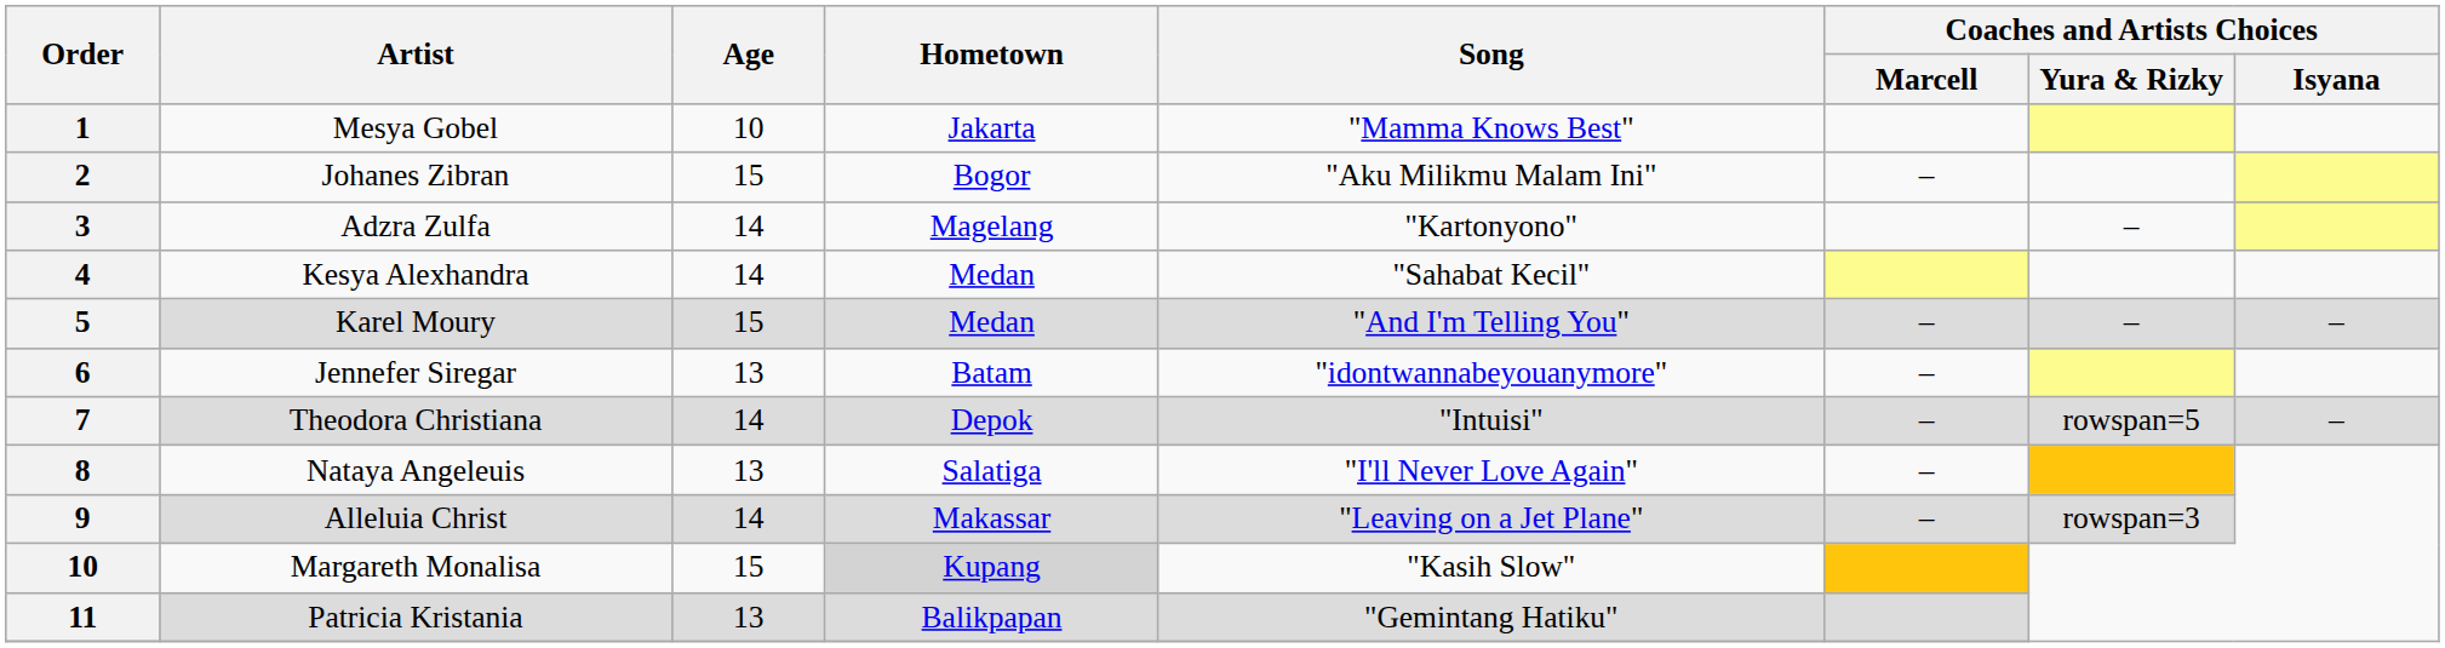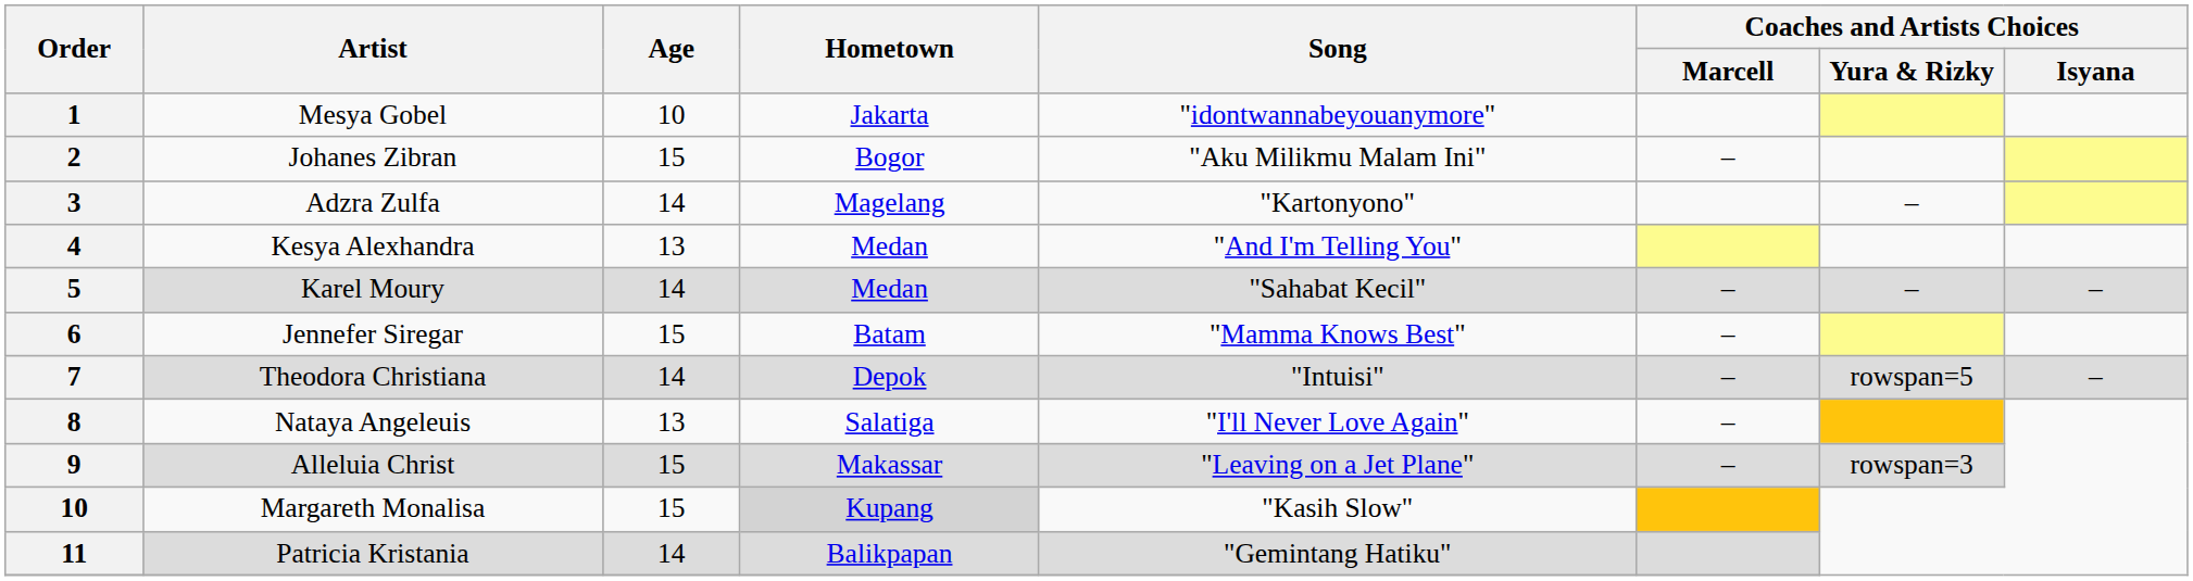Mesya Gobel | Song: "Mamma Knows Best" -> "idontwannabeyouanymore"
Kesya Alexhandra | Age: 14 -> 13
Kesya Alexhandra | Song: "Sahabat Kecil" -> "And I'm Telling You"
Karel Moury | Age: 15 -> 14
Karel Moury | Song: "And I'm Telling You" -> "Sahabat Kecil"
Jennefer Siregar | Age: 13 -> 15
Jennefer Siregar | Song: "idontwannabeyouanymore" -> "Mamma Knows Best"
Alleluia Christ | Age: 14 -> 15
Patricia Kristania | Age: 13 -> 14
